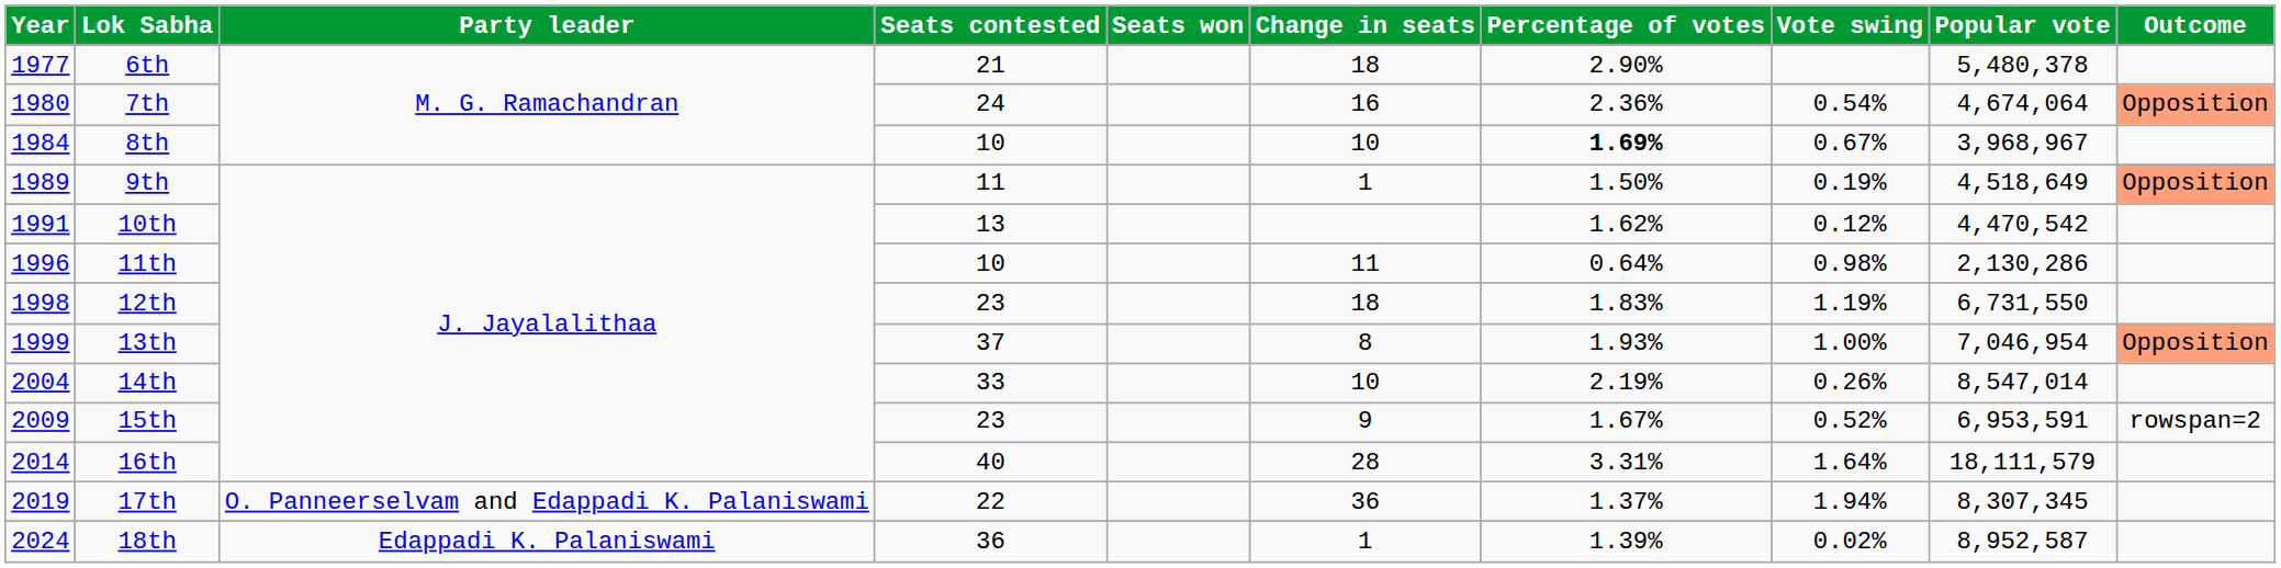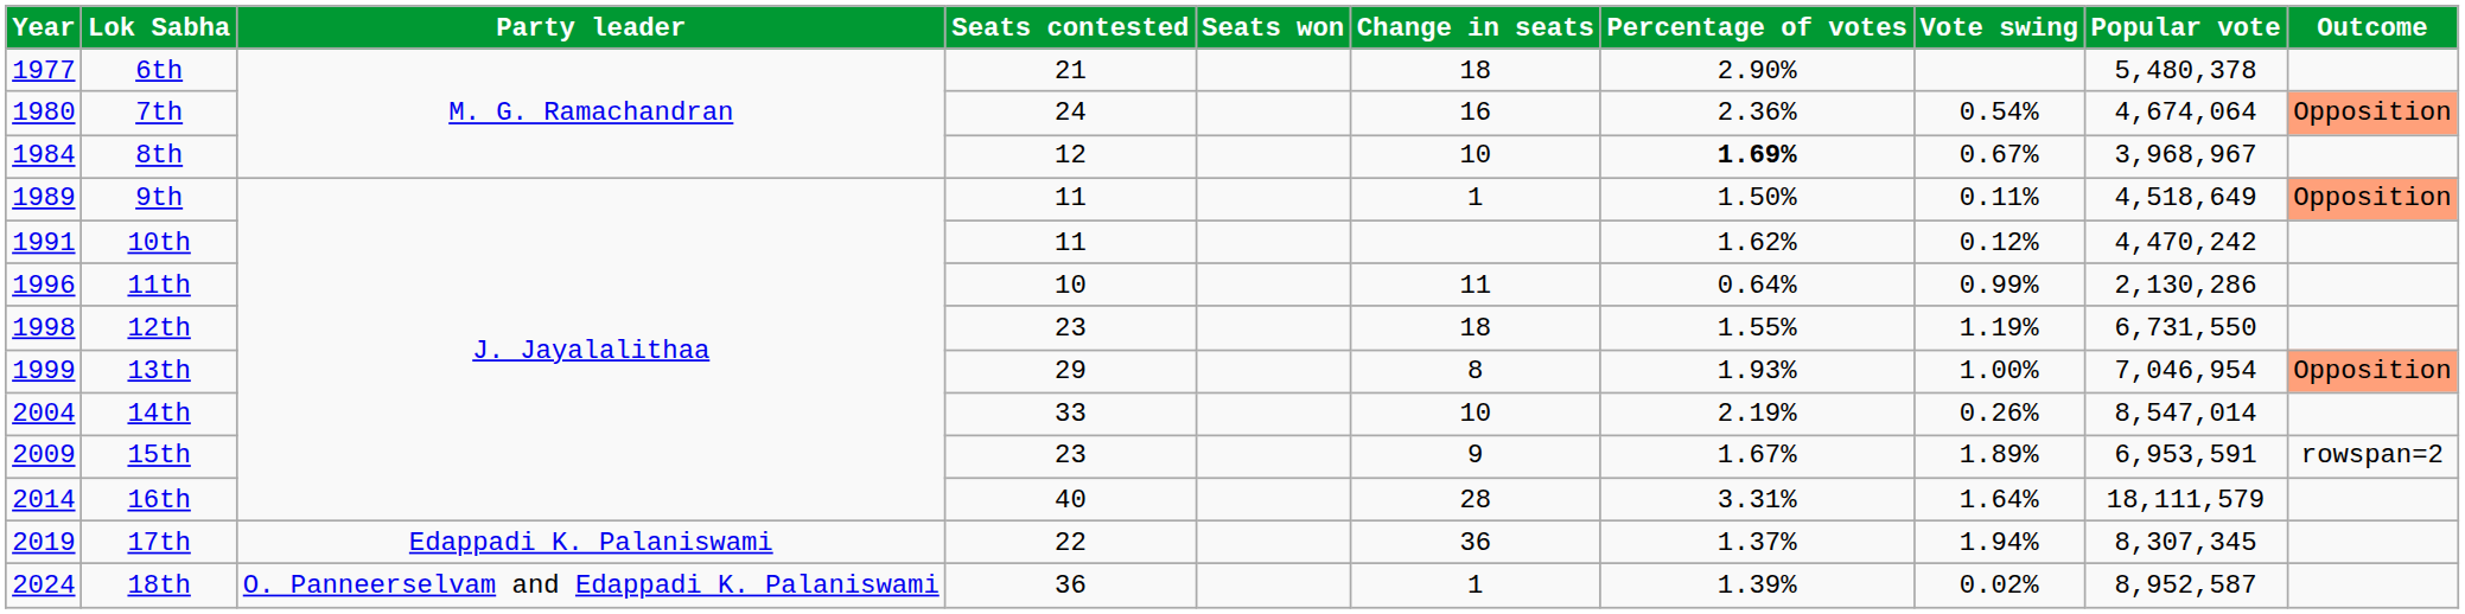8th | Seats contested: 10 -> 12
9th | Vote swing: 0.19% -> 0.11%
10th | Seats contested: 13 -> 11
10th | Popular vote: 4,470,542 -> 4,470,242
11th | Vote swing: 0.98% -> 0.99%
12th | Percentage of votes: 1.83% -> 1.55%
13th | Seats contested: 37 -> 29
15th | Vote swing: 0.52% -> 1.89%
17th | Party leader: O. Panneerselvam and Edappadi K. Palaniswami -> Edappadi K. Palaniswami
18th | Party leader: Edappadi K. Palaniswami -> O. Panneerselvam and Edappadi K. Palaniswami
